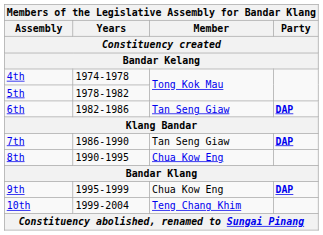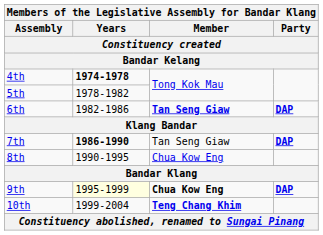4th | Years: normal -> bold
6th | Member: normal -> bold
7th | Years: normal -> bold
9th | Years: no background -> lightyellow background
9th | Member: normal -> bold
10th | Member: normal -> bold
